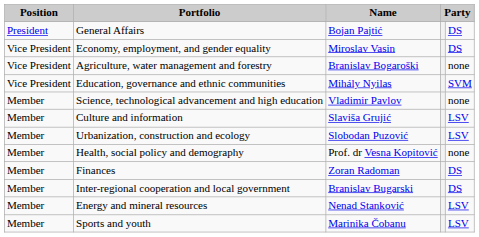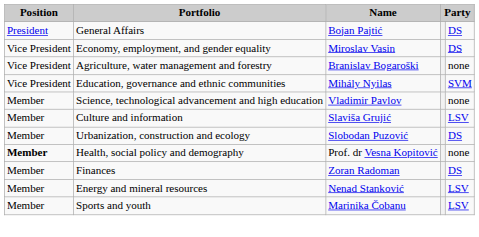Urbanization, construction and ecology | column 5: LSV -> DS
Health, social policy and demography | Position: normal -> bold
- row: Member | Inter-regional cooperation and local government | Branislav Bugarski | DS
